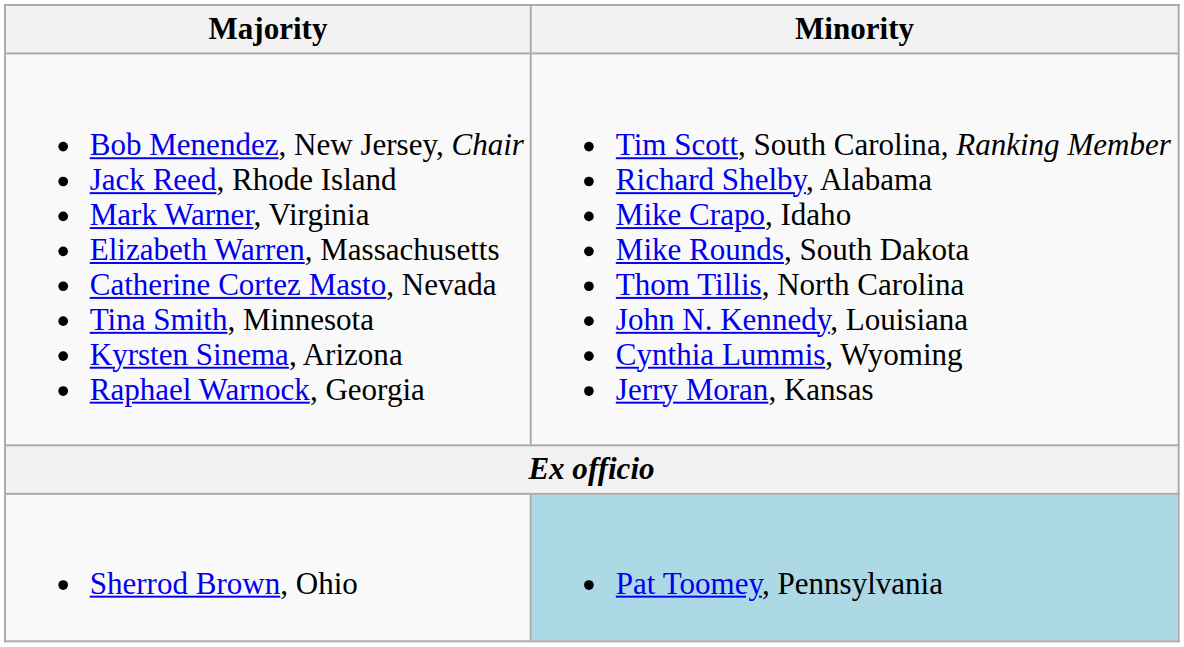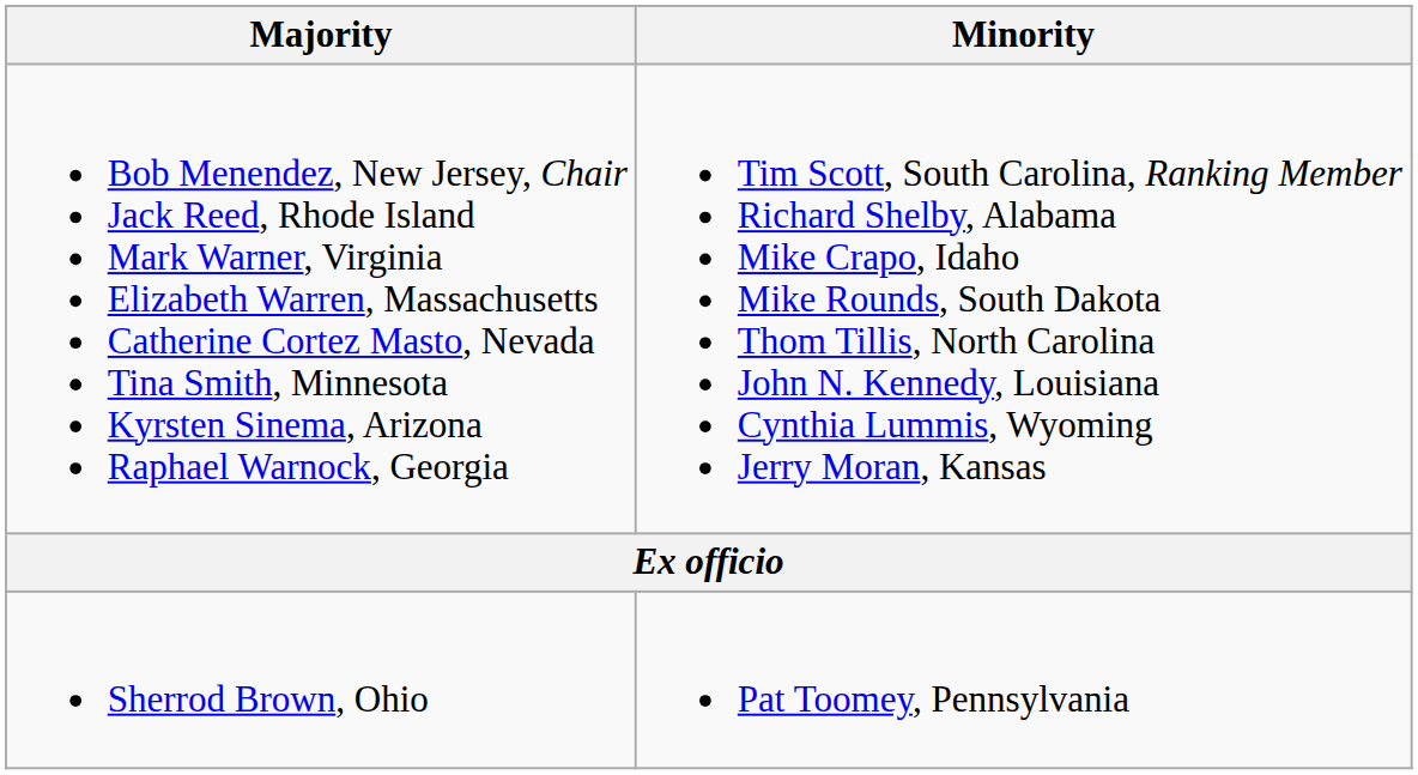Sherrod Brown, Ohio | Minority: lightblue background -> no background
